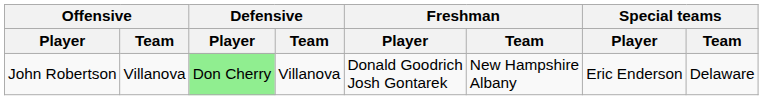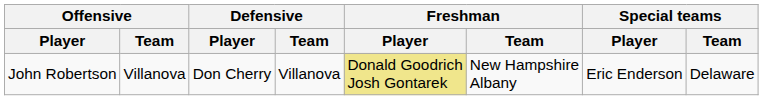John Robertson | Defensive / Player: lightgreen background -> no background
John Robertson | Freshman / Player: no background -> khaki background
